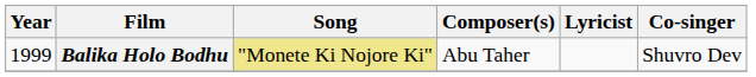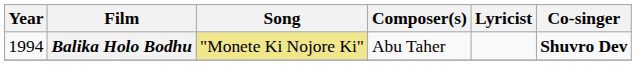Balika Holo Bodhu | Year: 1999 -> 1994
Balika Holo Bodhu | Co-singer: normal -> bold
